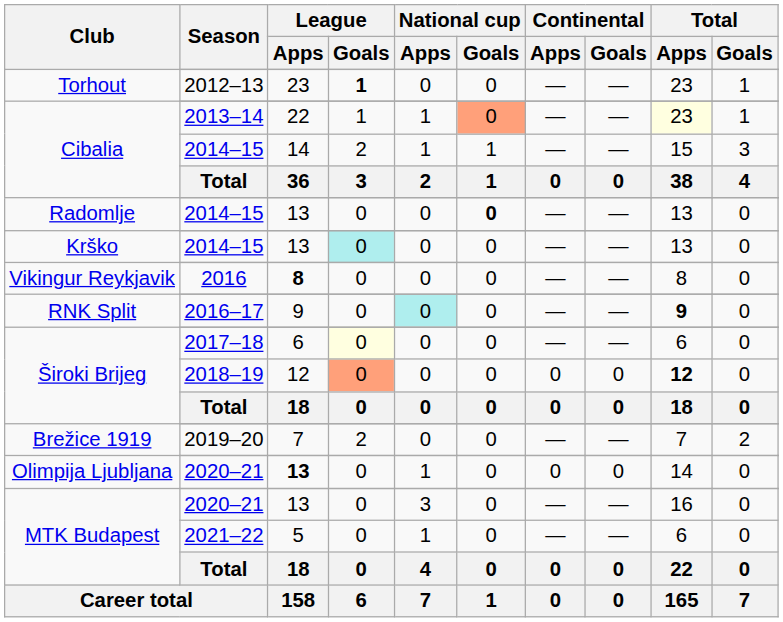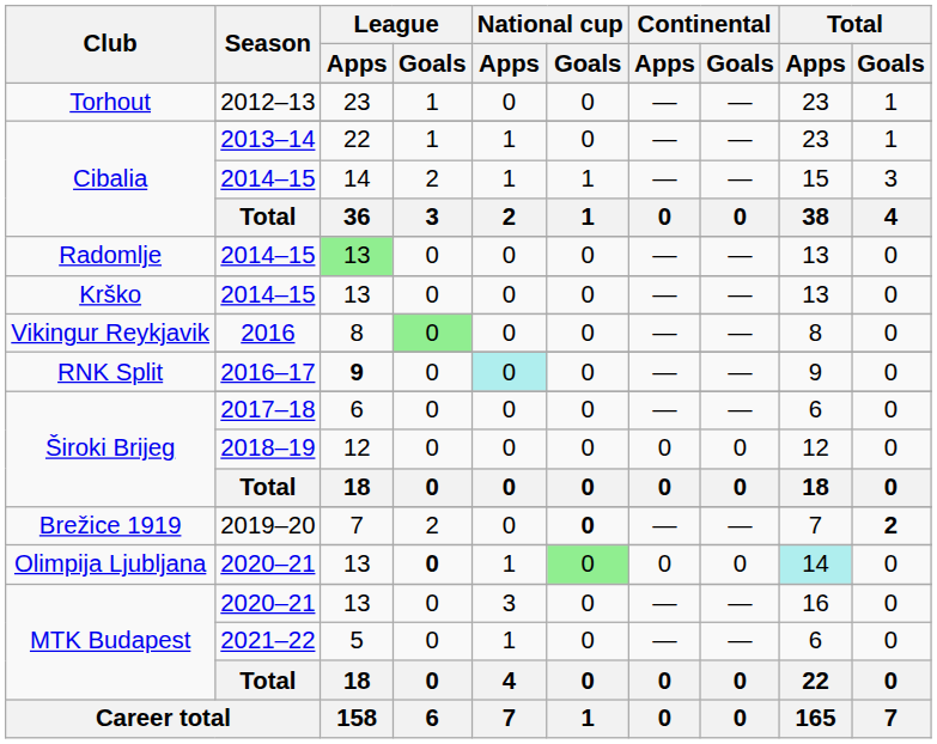2012–13 | League / Goals: bold -> normal
2013–14 | National cup / Goals: lightsalmon background -> no background
2013–14 | Total / Apps: lightyellow background -> no background
Radomlje / 2014–15 | League / Apps: no background -> lightgreen background
Radomlje / 2014–15 | National cup / Goals: bold -> normal
Krško / 2014–15 | League / Goals: paleturquoise background -> no background
2016 | League / Apps: bold -> normal
2016 | League / Goals: no background -> lightgreen background
2016–17 | League / Apps: normal -> bold
2016–17 | Total / Apps: bold -> normal
2017–18 | League / Goals: lightyellow background -> no background
2018–19 | League / Goals: lightsalmon background -> no background
2018–19 | Total / Apps: bold -> normal
2019–20 | National cup / Goals: normal -> bold
2019–20 | Total / Goals: normal -> bold
Olimpija Ljubljana / 2020–21 | League / Apps: bold -> normal
Olimpija Ljubljana / 2020–21 | League / Goals: normal -> bold
Olimpija Ljubljana / 2020–21 | National cup / Goals: no background -> lightgreen background
Olimpija Ljubljana / 2020–21 | Total / Apps: no background -> paleturquoise background
